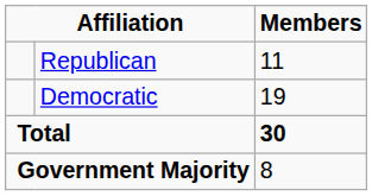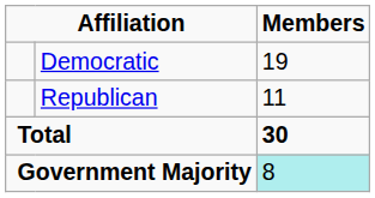rows swapped: Democratic <-> Republican
Government Majority | Members: no background -> paleturquoise background
